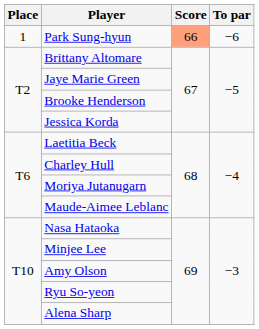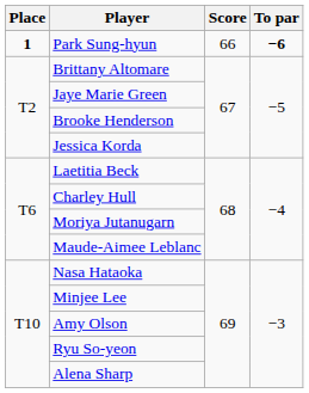Park Sung-hyun | Place: normal -> bold
Park Sung-hyun | Score: lightsalmon background -> no background
Park Sung-hyun | To par: normal -> bold
